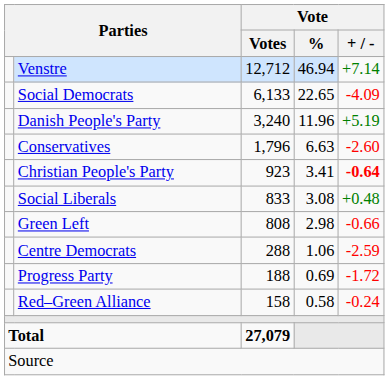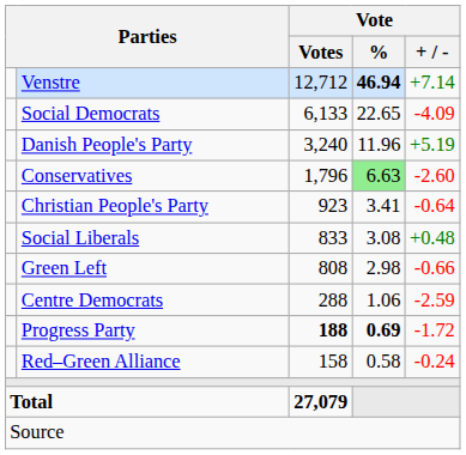Venstre | Vote / %: normal -> bold
Conservatives | Vote / %: no background -> lightgreen background
Christian People's Party | Vote / + / -: bold -> normal
Progress Party | Vote / Votes: normal -> bold
Progress Party | Vote / %: normal -> bold
